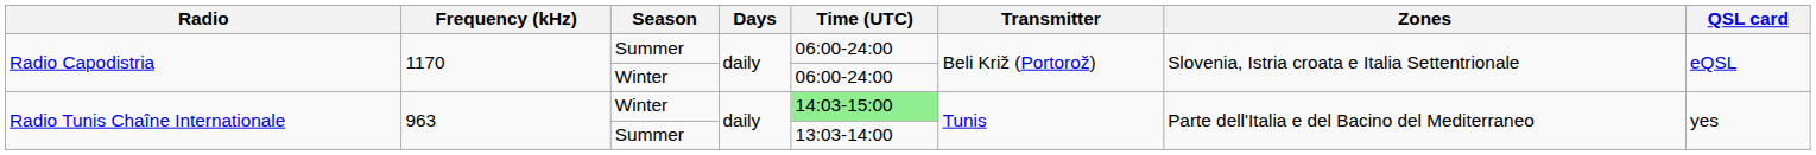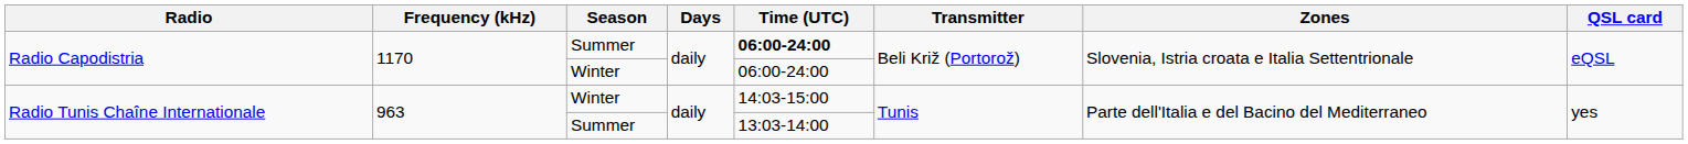Radio Capodistria / Summer | Time (UTC): normal -> bold
Radio Tunis Chaîne Internationale / Winter | Time (UTC): lightgreen background -> no background
